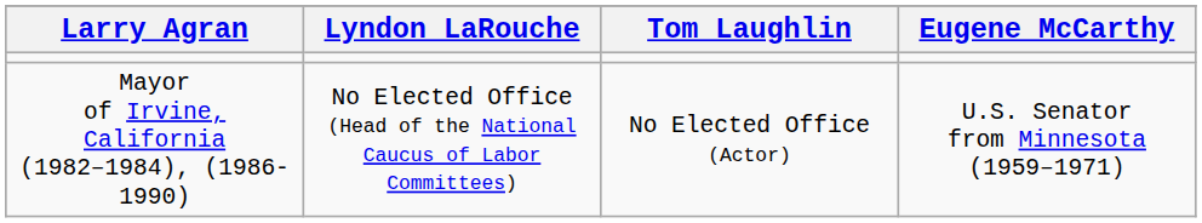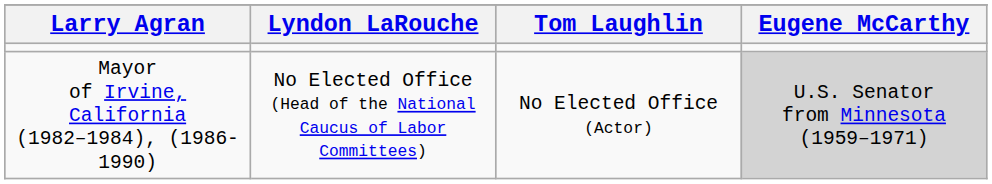Mayor of Irvine, California (1982–1984), (1986-1990) | Eugene McCarthy: no background -> lightgrey background
